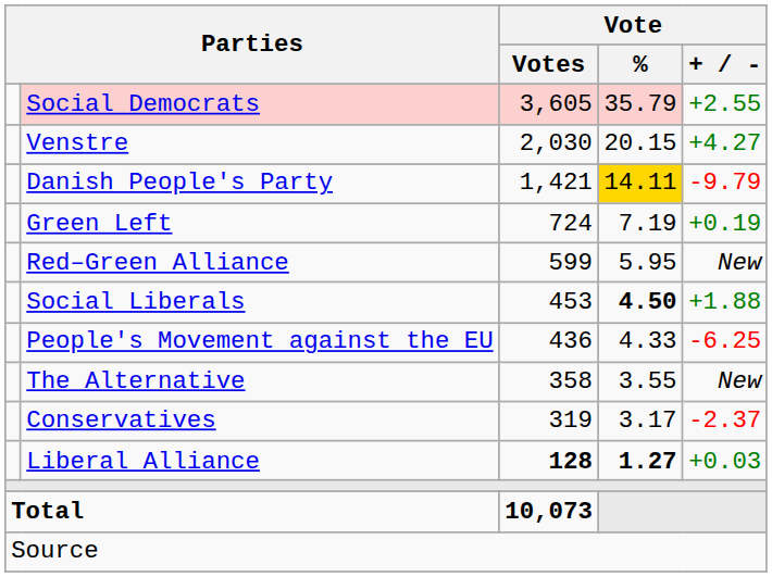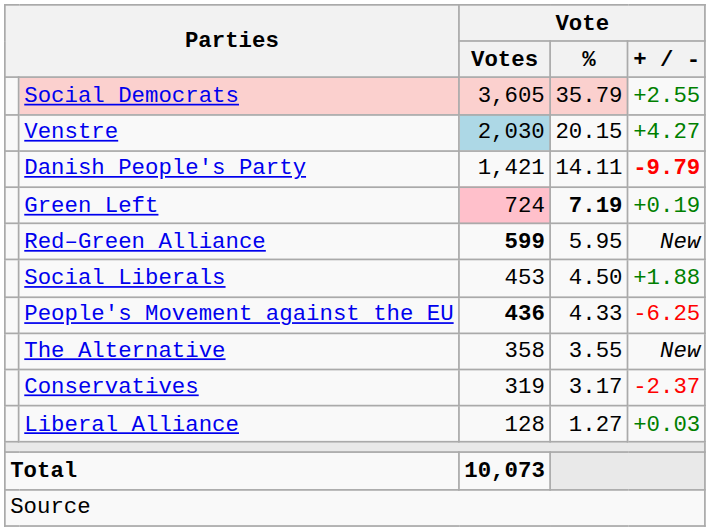Venstre | Vote / Votes: no background -> lightblue background
Danish People's Party | Vote / %: gold background -> no background
Danish People's Party | Vote / + / -: normal -> bold
Green Left | Vote / Votes: no background -> pink background
Green Left | Vote / %: normal -> bold
Red–Green Alliance | Vote / Votes: normal -> bold
Social Liberals | Vote / %: bold -> normal
People's Movement against the EU | Vote / Votes: normal -> bold
Liberal Alliance | Vote / Votes: bold -> normal
Liberal Alliance | Vote / %: bold -> normal
